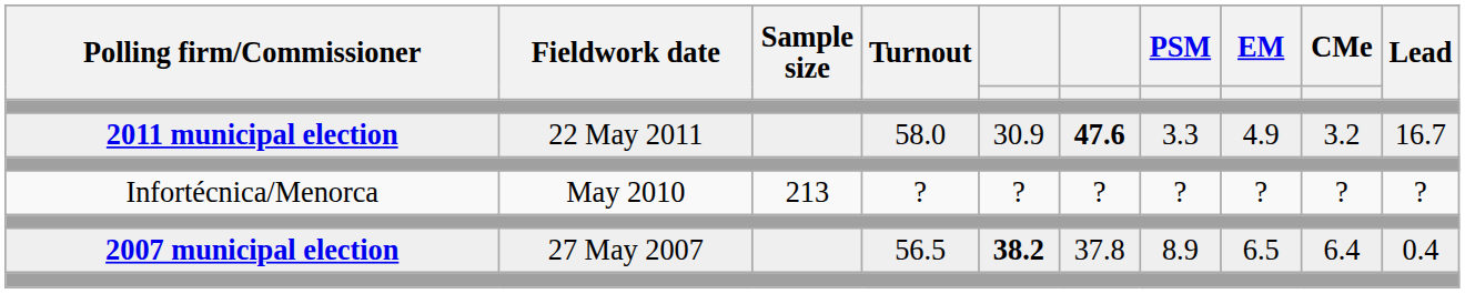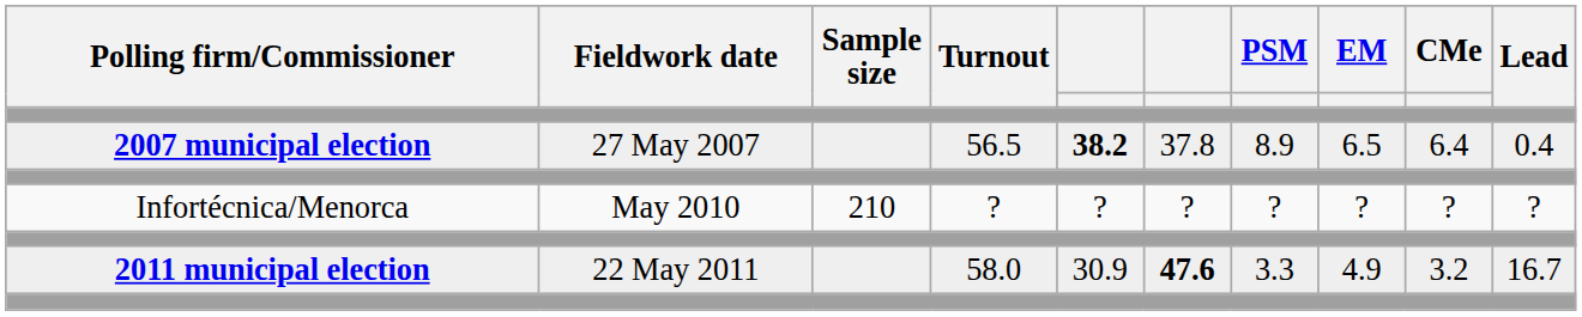rows swapped: 2011 municipal election <-> 2007 municipal election
Infortécnica/Menorca | Sample size: 213 -> 210
